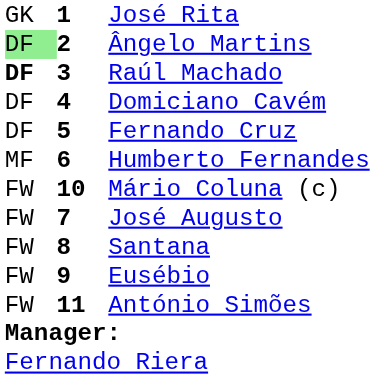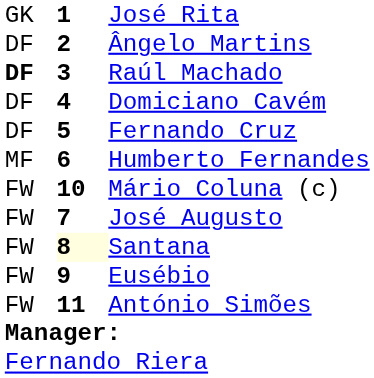Ângelo Martins | column 1: lightgreen background -> no background
Santana | column 2: no background -> lightyellow background
